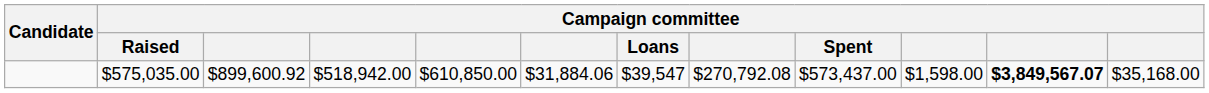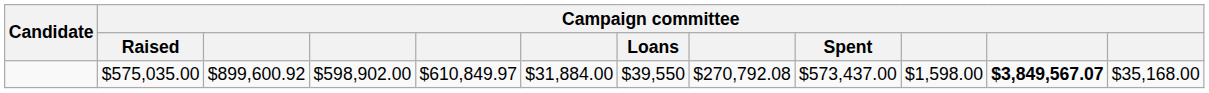row 3 | column 4: $518,942.00 -> $598,902.00
row 3 | column 5: $610,850.00 -> $610,849.97
row 3 | column 6: $31,884.06 -> $31,884.00
row 3 | Campaign committee / Loans: $39,547 -> $39,550
